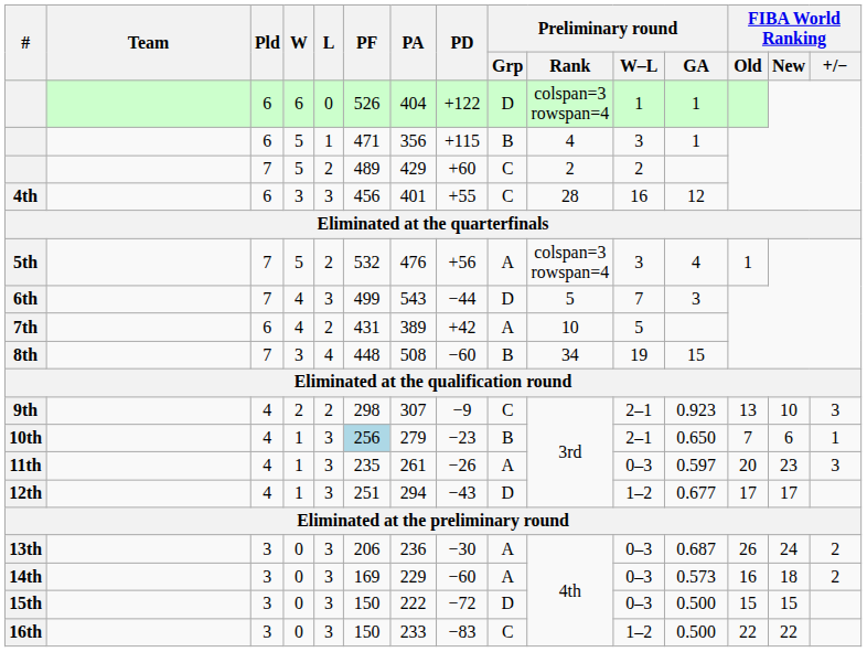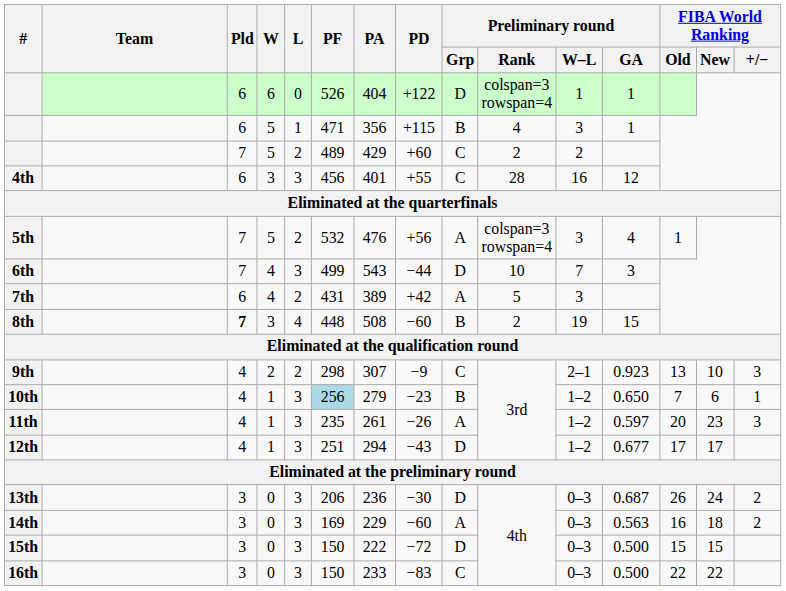6th | Preliminary round / Rank: 5 -> 10
7th | Preliminary round / Rank: 10 -> 5
7th | Preliminary round / W–L: 5 -> 3
8th | Pld: normal -> bold
8th | Preliminary round / Rank: 34 -> 2
10th | Preliminary round / W–L: 2–1 -> 1–2
11th | Preliminary round / W–L: 0–3 -> 1–2
13th | Preliminary round / Grp: A -> D
14th | Preliminary round / GA: 0.573 -> 0.563
16th | Preliminary round / W–L: 1–2 -> 0–3
